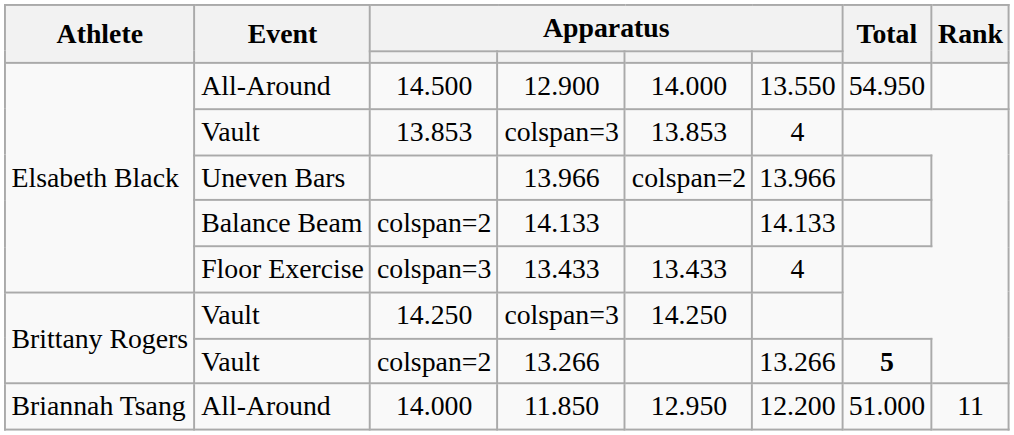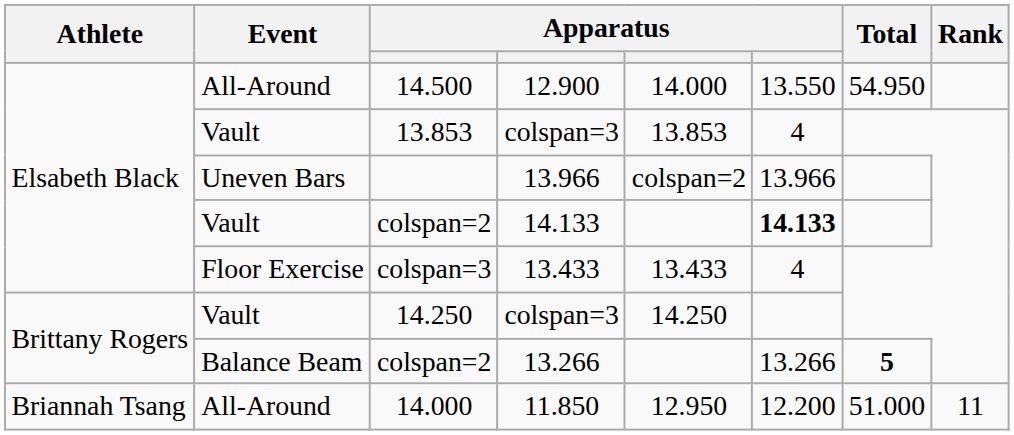colspan=2 / 14.133 | Event: Balance Beam -> Vault
colspan=2 / 14.133 | column 6: normal -> bold
colspan=2 / 13.266 | Event: Vault -> Balance Beam
